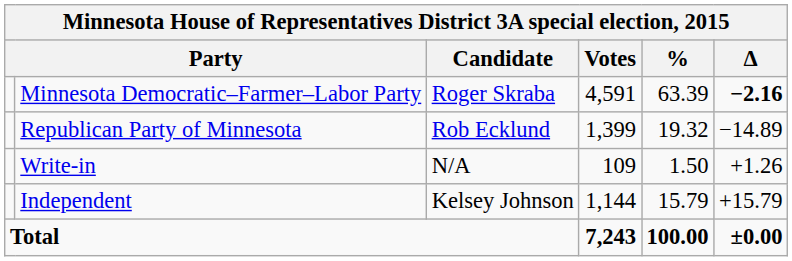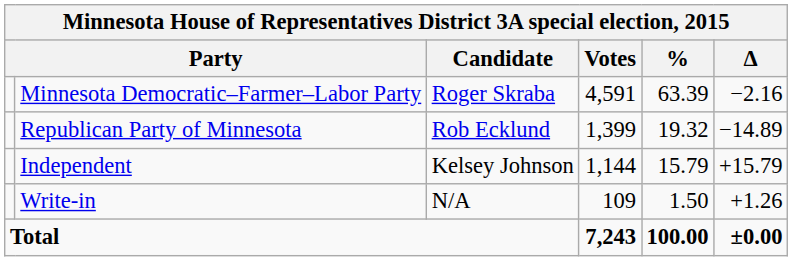Minnesota Democratic–Farmer–Labor Party | ∆: bold -> normal
rows swapped: Independent <-> Write-in
